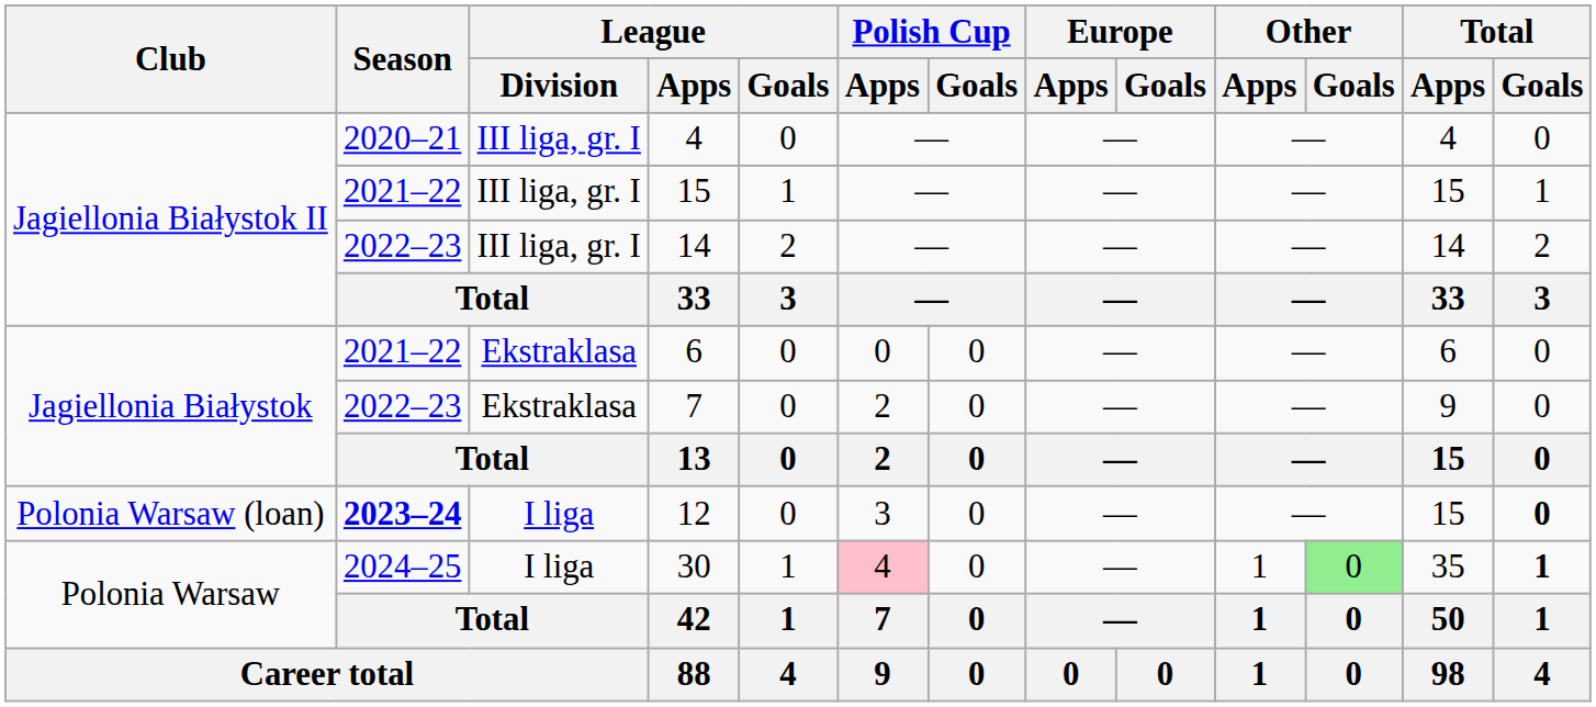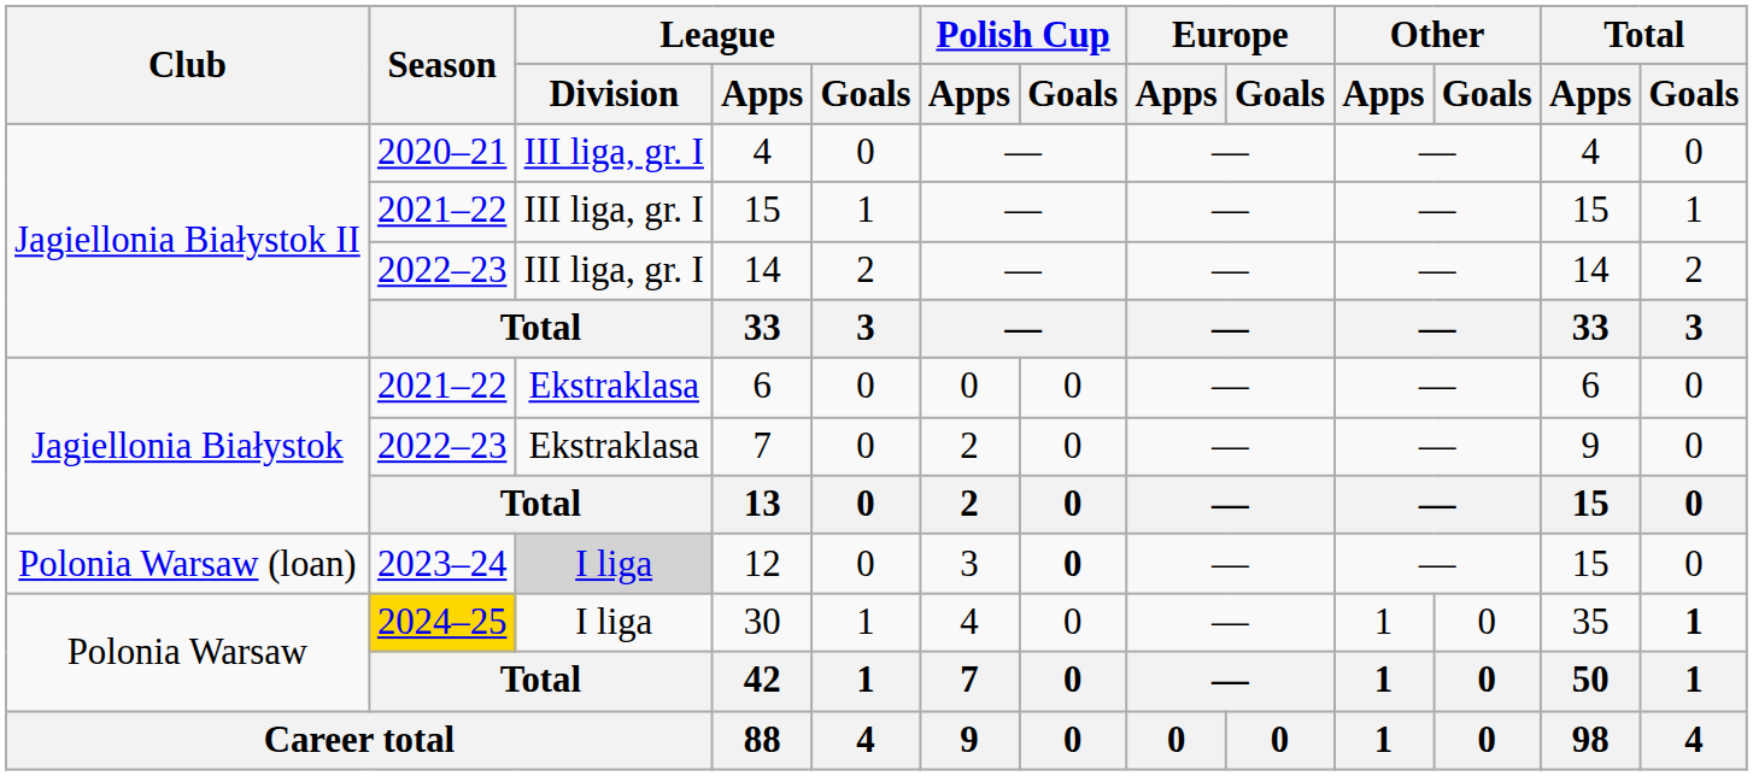12 | Season: bold -> normal
12 | League / Division: no background -> lightgrey background
12 | Polish Cup / Goals: normal -> bold
12 | Total / Goals: bold -> normal
30 | Season: no background -> gold background
30 | Polish Cup / Apps: pink background -> no background
30 | Other / Goals: lightgreen background -> no background
